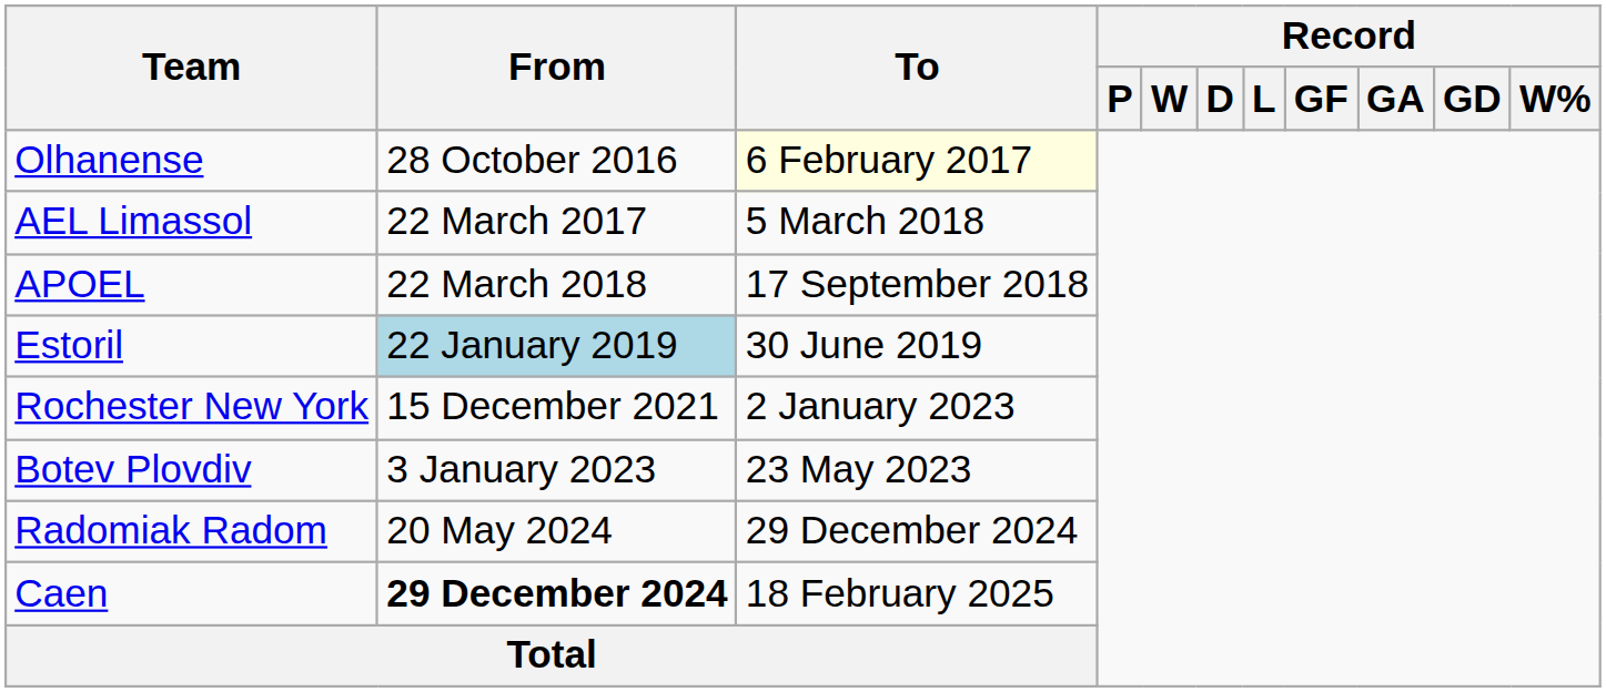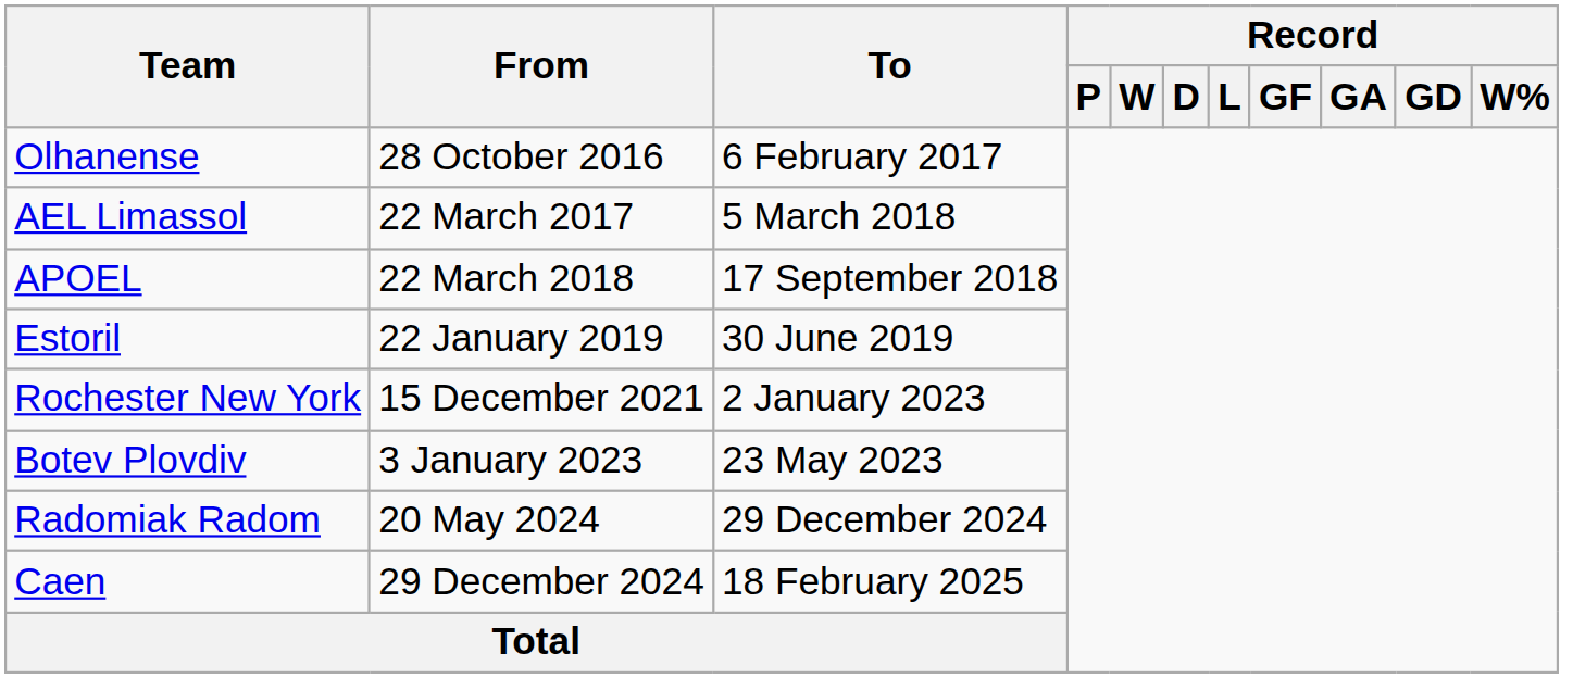Olhanense | To: lightyellow background -> no background
Estoril | From: lightblue background -> no background
Caen | From: bold -> normal
